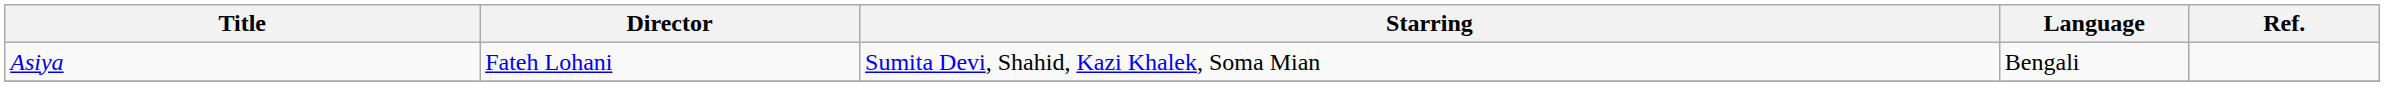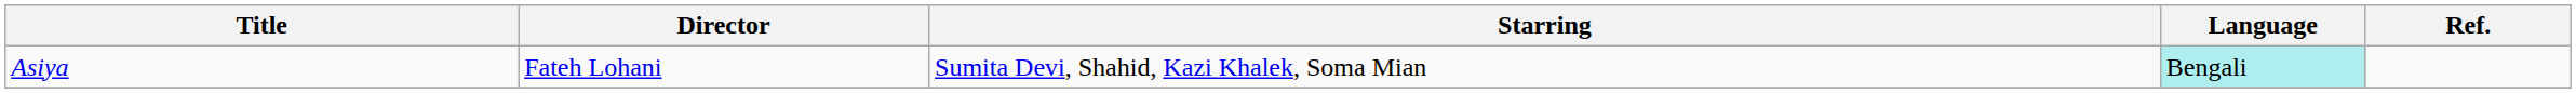Asiya | Language: no background -> paleturquoise background
